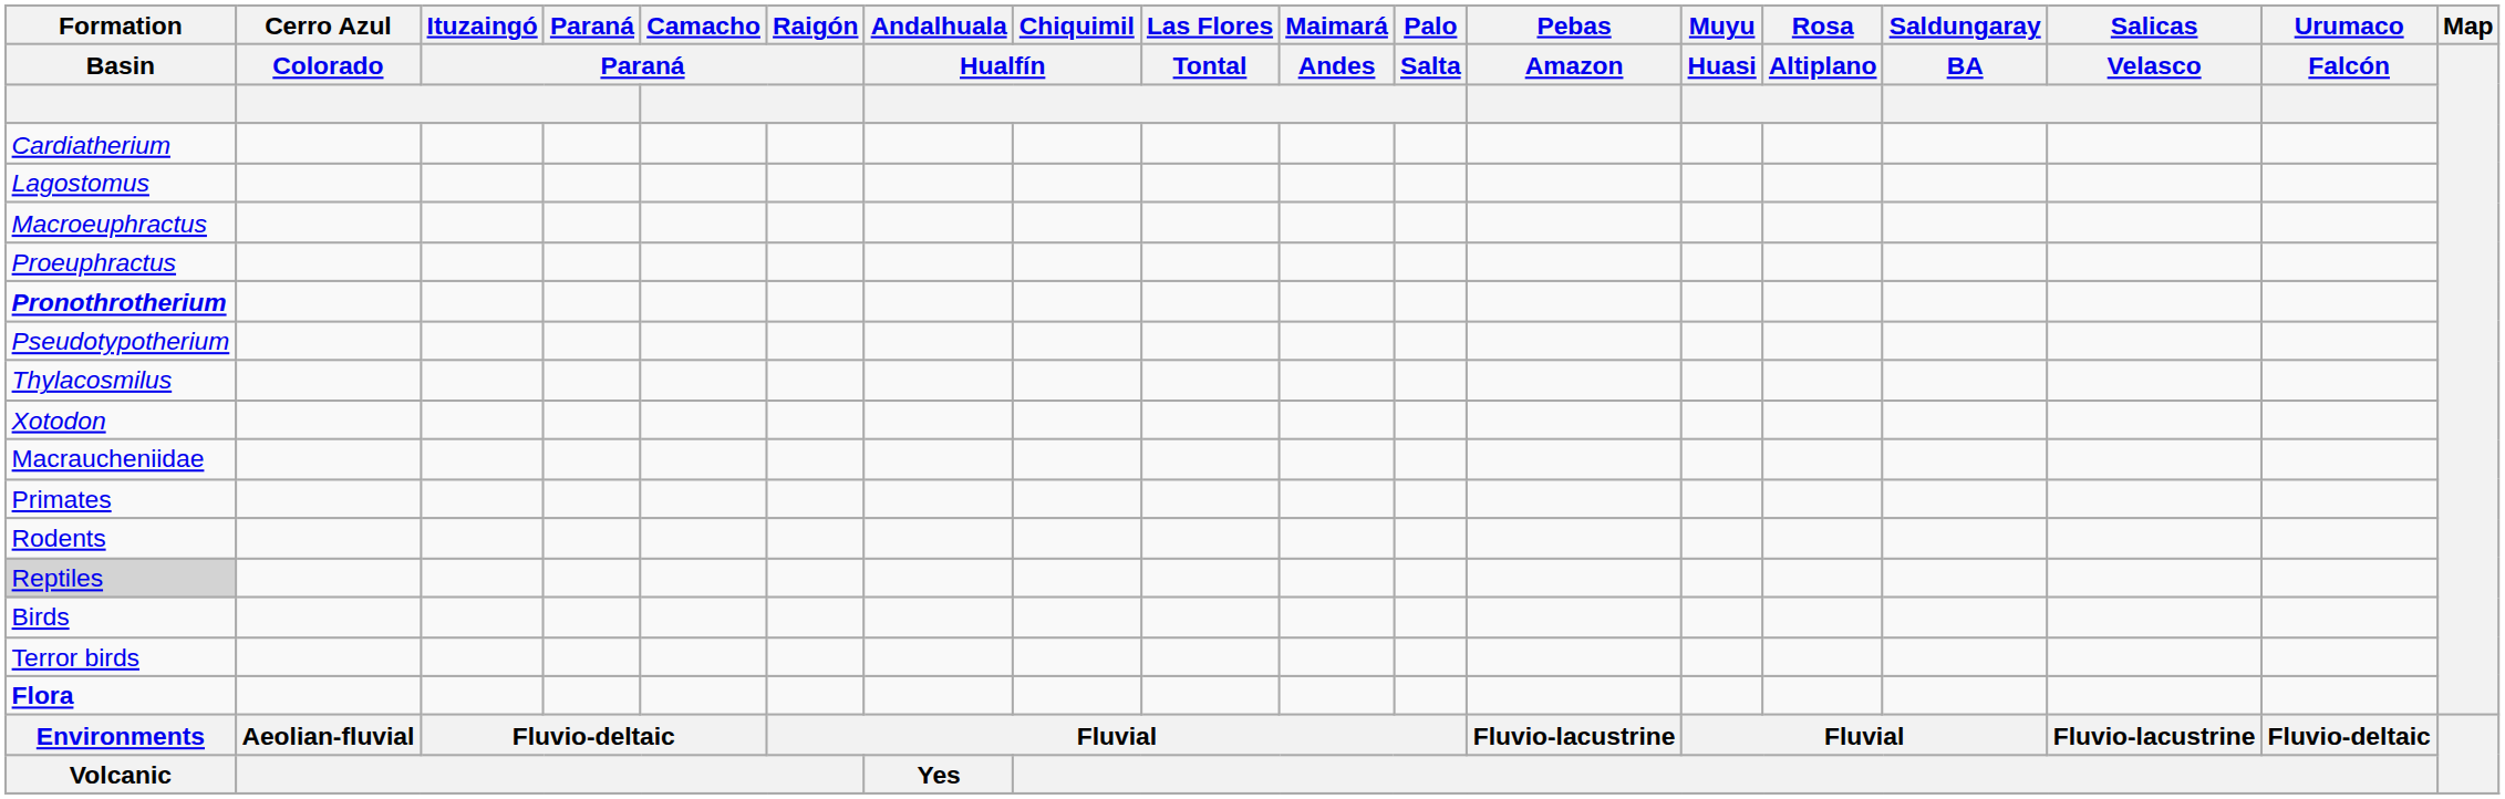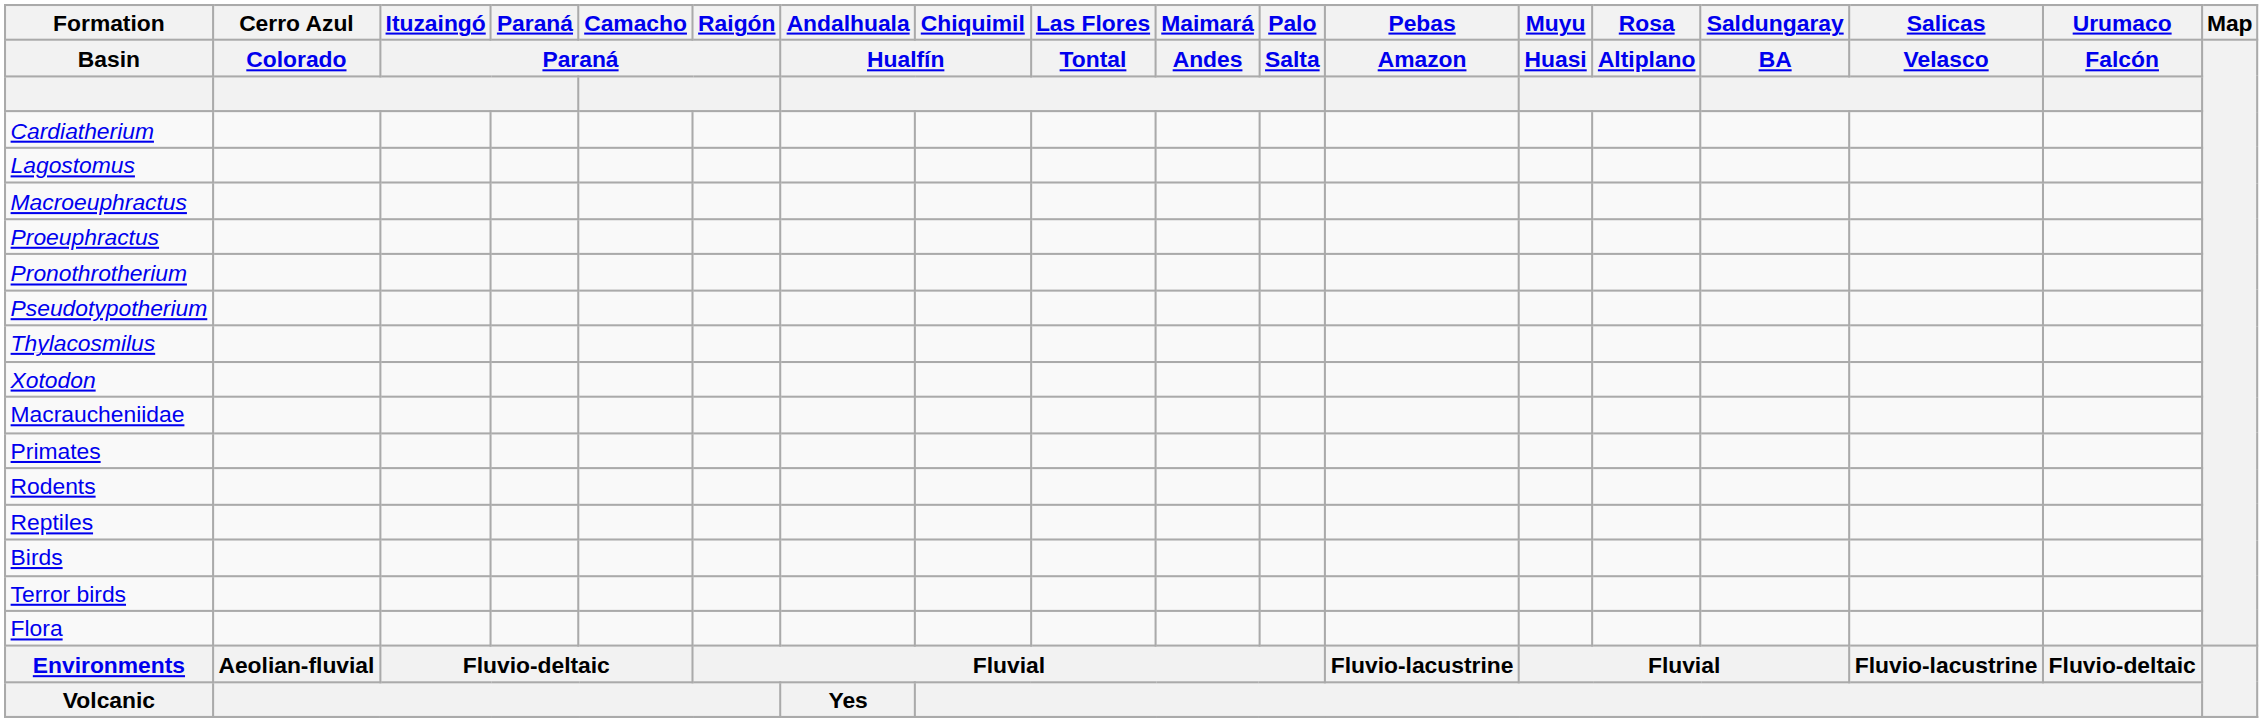Pronothrotherium | Formation / Basin: bold -> normal
Reptiles | Formation / Basin: lightgrey background -> no background
Flora | Formation / Basin: bold -> normal
